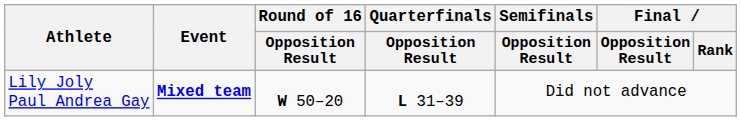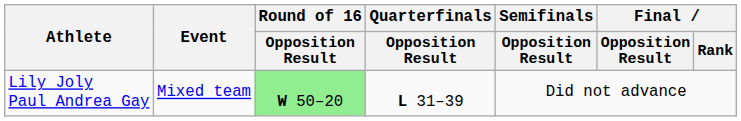Lily Joly Paul Andrea Gay | Event: bold -> normal
Lily Joly Paul Andrea Gay | Round of 16 / Opposition Result: no background -> lightgreen background
